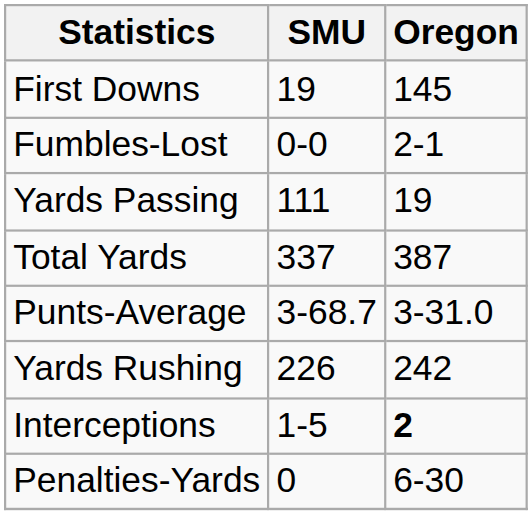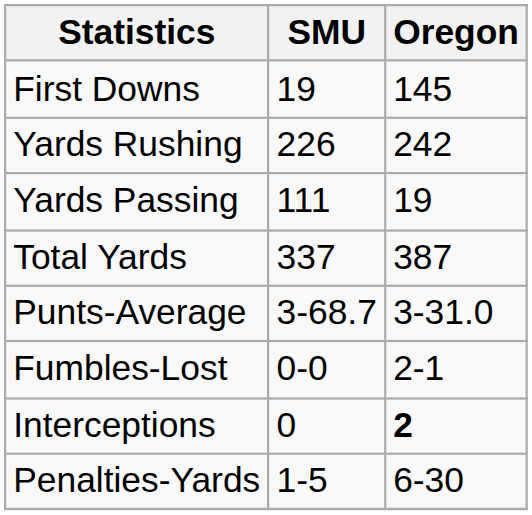rows swapped: Yards Rushing <-> Fumbles-Lost
Interceptions | SMU: 1-5 -> 0
Penalties-Yards | SMU: 0 -> 1-5
